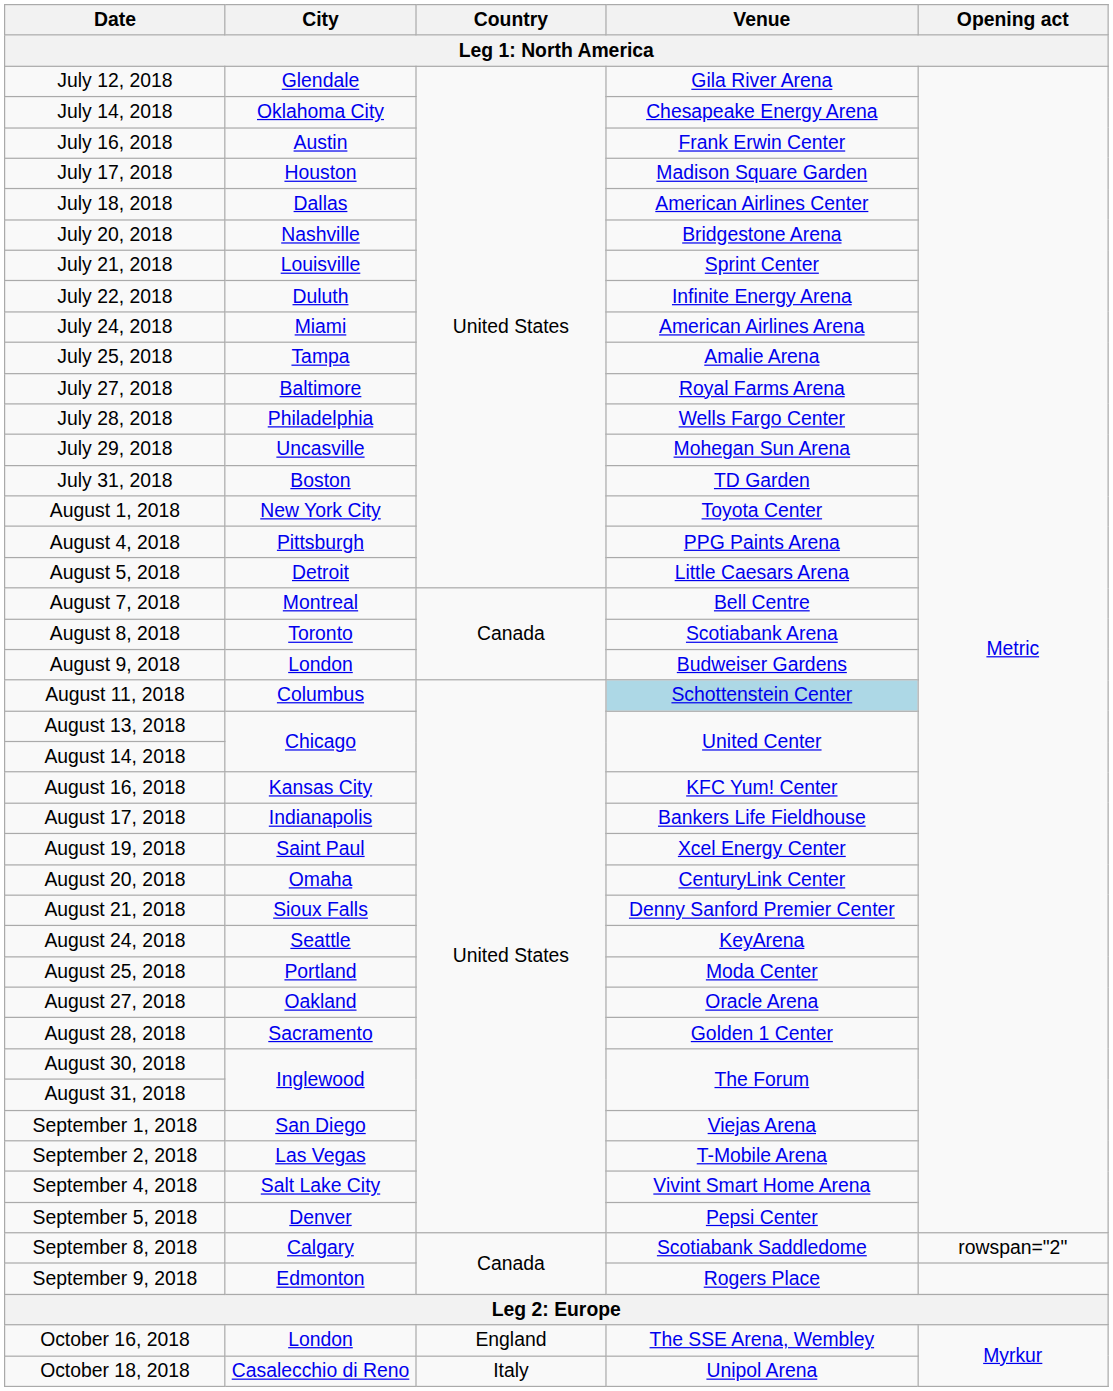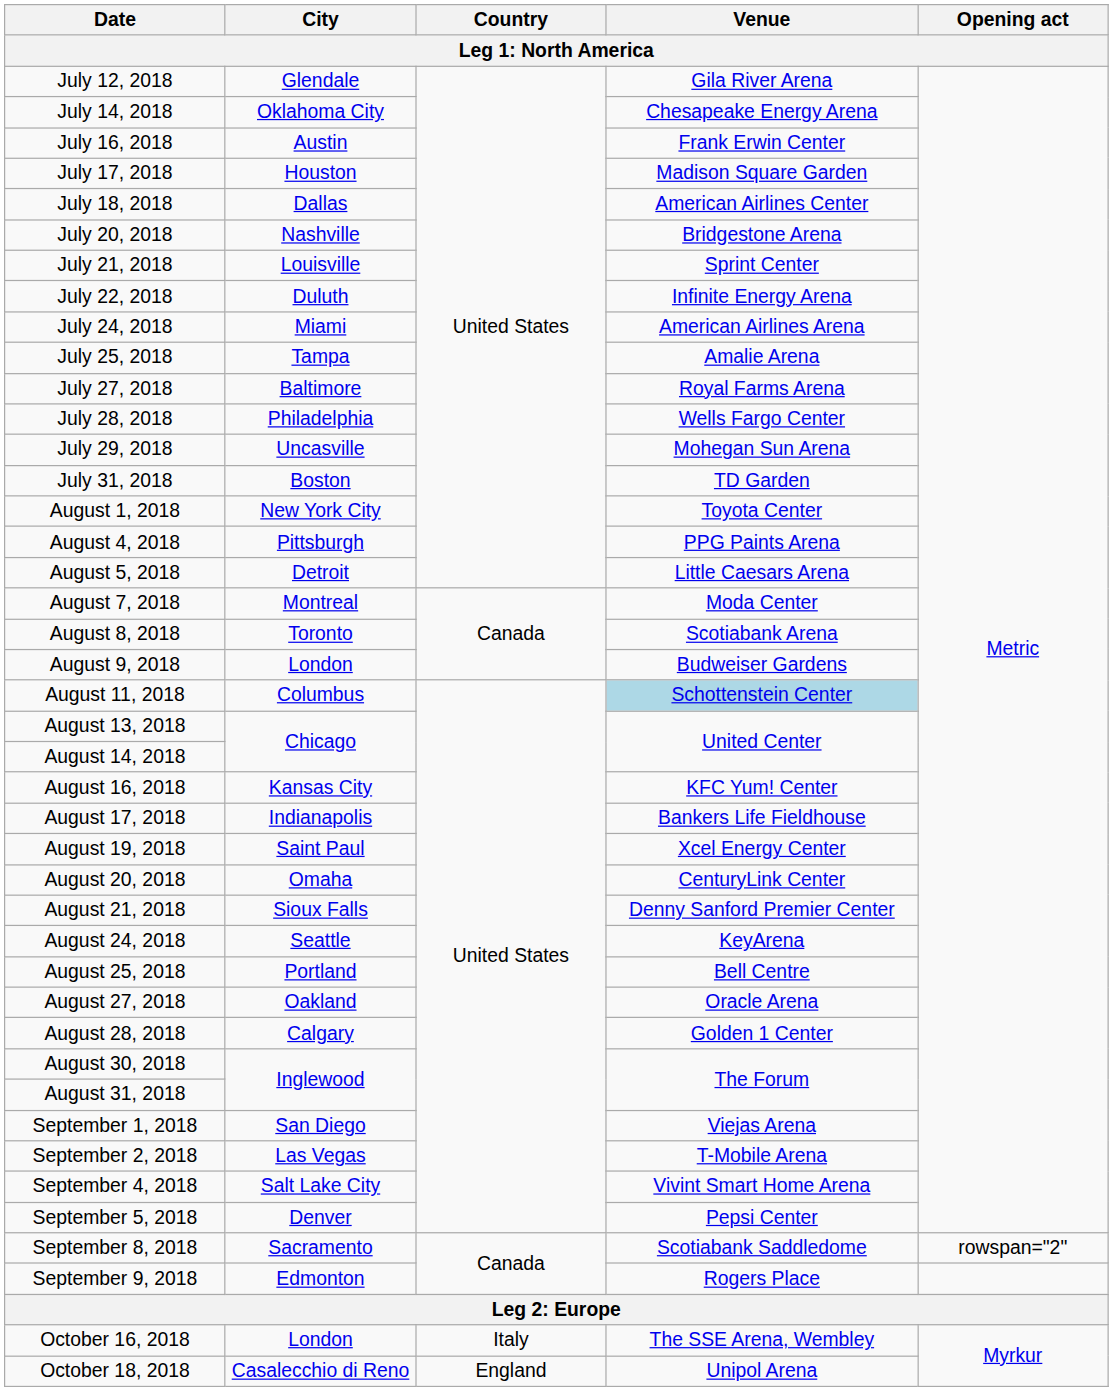August 7, 2018 | Venue: Bell Centre -> Moda Center
August 25, 2018 | Venue: Moda Center -> Bell Centre
August 28, 2018 | City: Sacramento -> Calgary
September 8, 2018 | City: Calgary -> Sacramento
October 16, 2018 | Country: England -> Italy
October 18, 2018 | Country: Italy -> England
